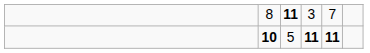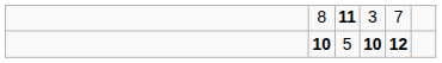row 2 | column 4: 11 -> 10
row 2 | column 5: 11 -> 12
